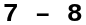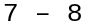row 1 | column 1: bold -> normal
